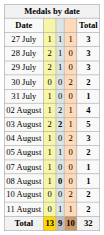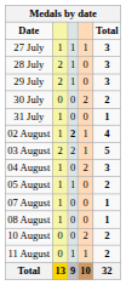02 August | column 3: normal -> bold
03 August | column 3: bold -> normal
08 August | column 3: bold -> normal
